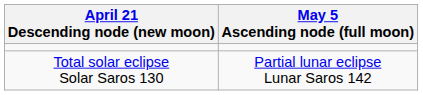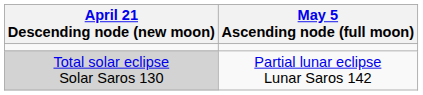row 3 | April 21 Descending node (new moon): no background -> lightgrey background
